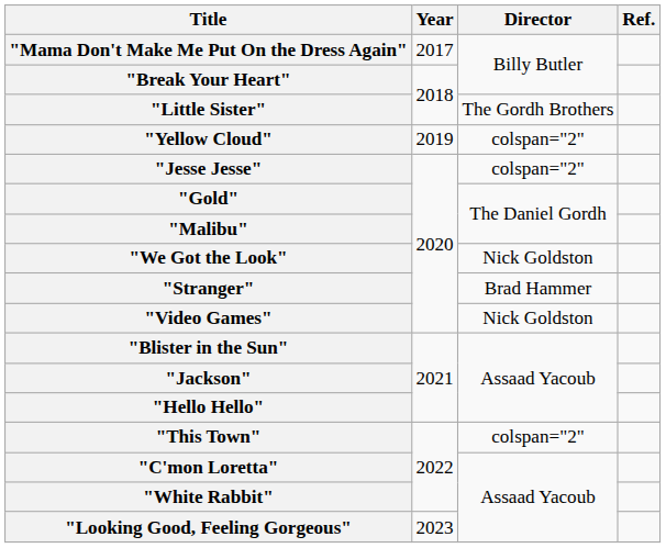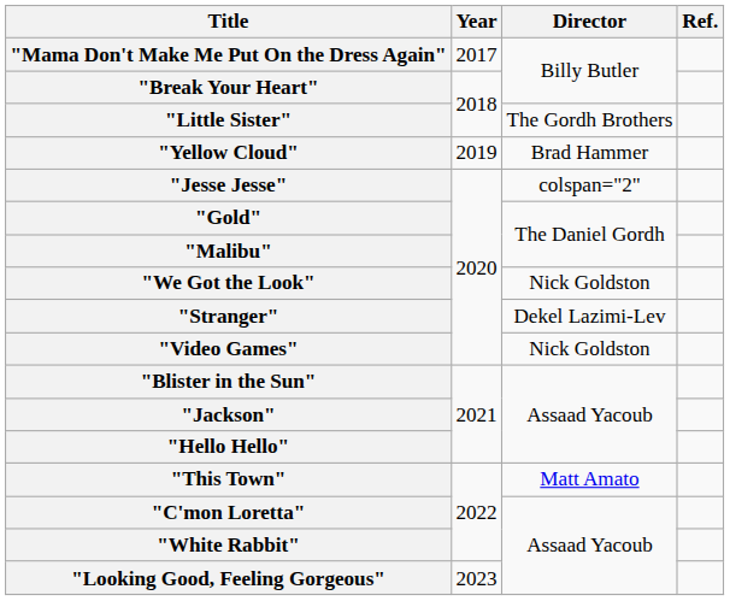"Yellow Cloud" | Director: colspan="2" -> Brad Hammer
"Stranger" | Director: Brad Hammer -> Dekel Lazimi-Lev
"This Town" | Director: colspan="2" -> Matt Amato
